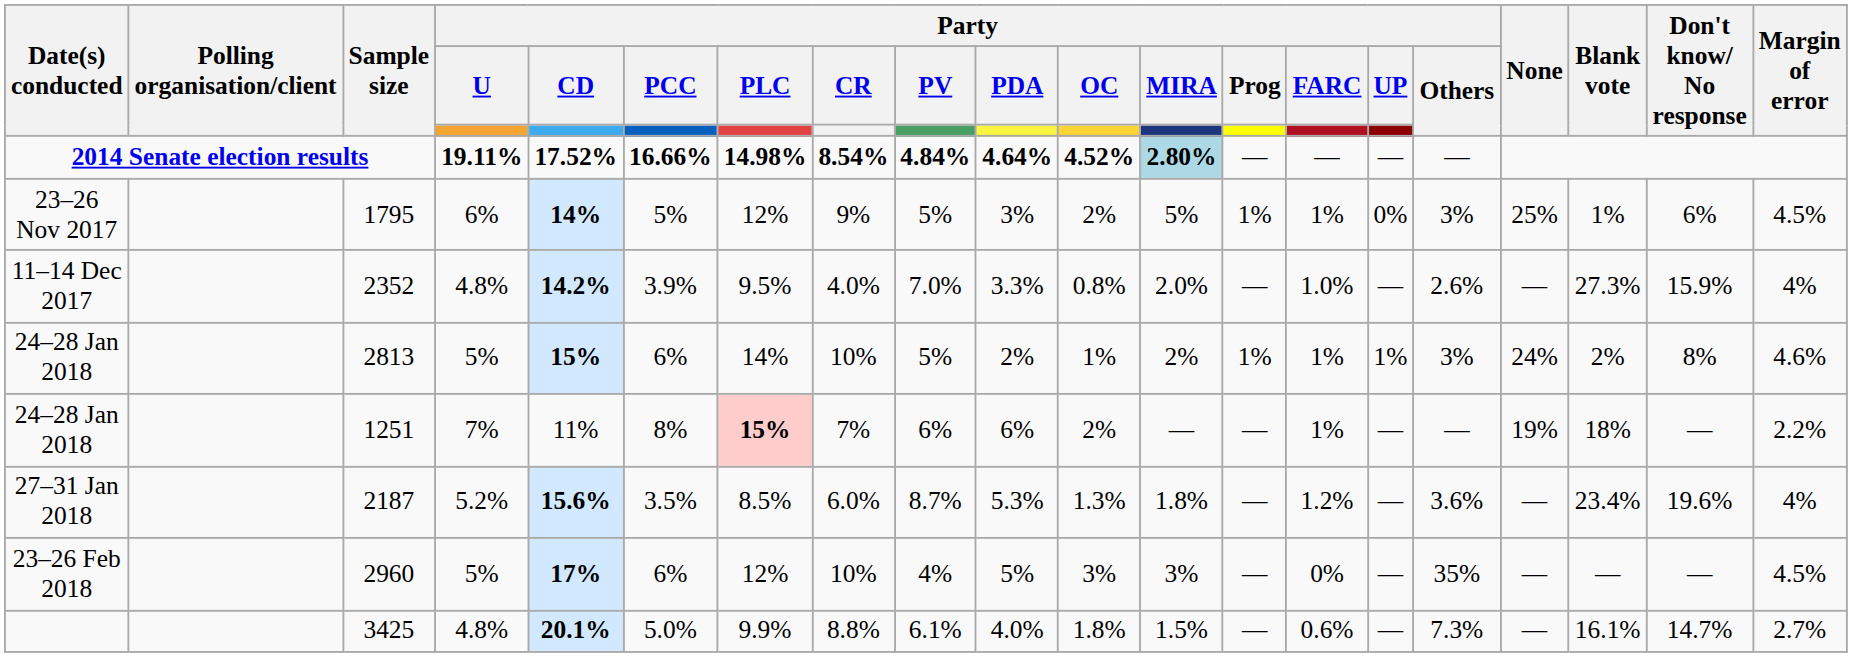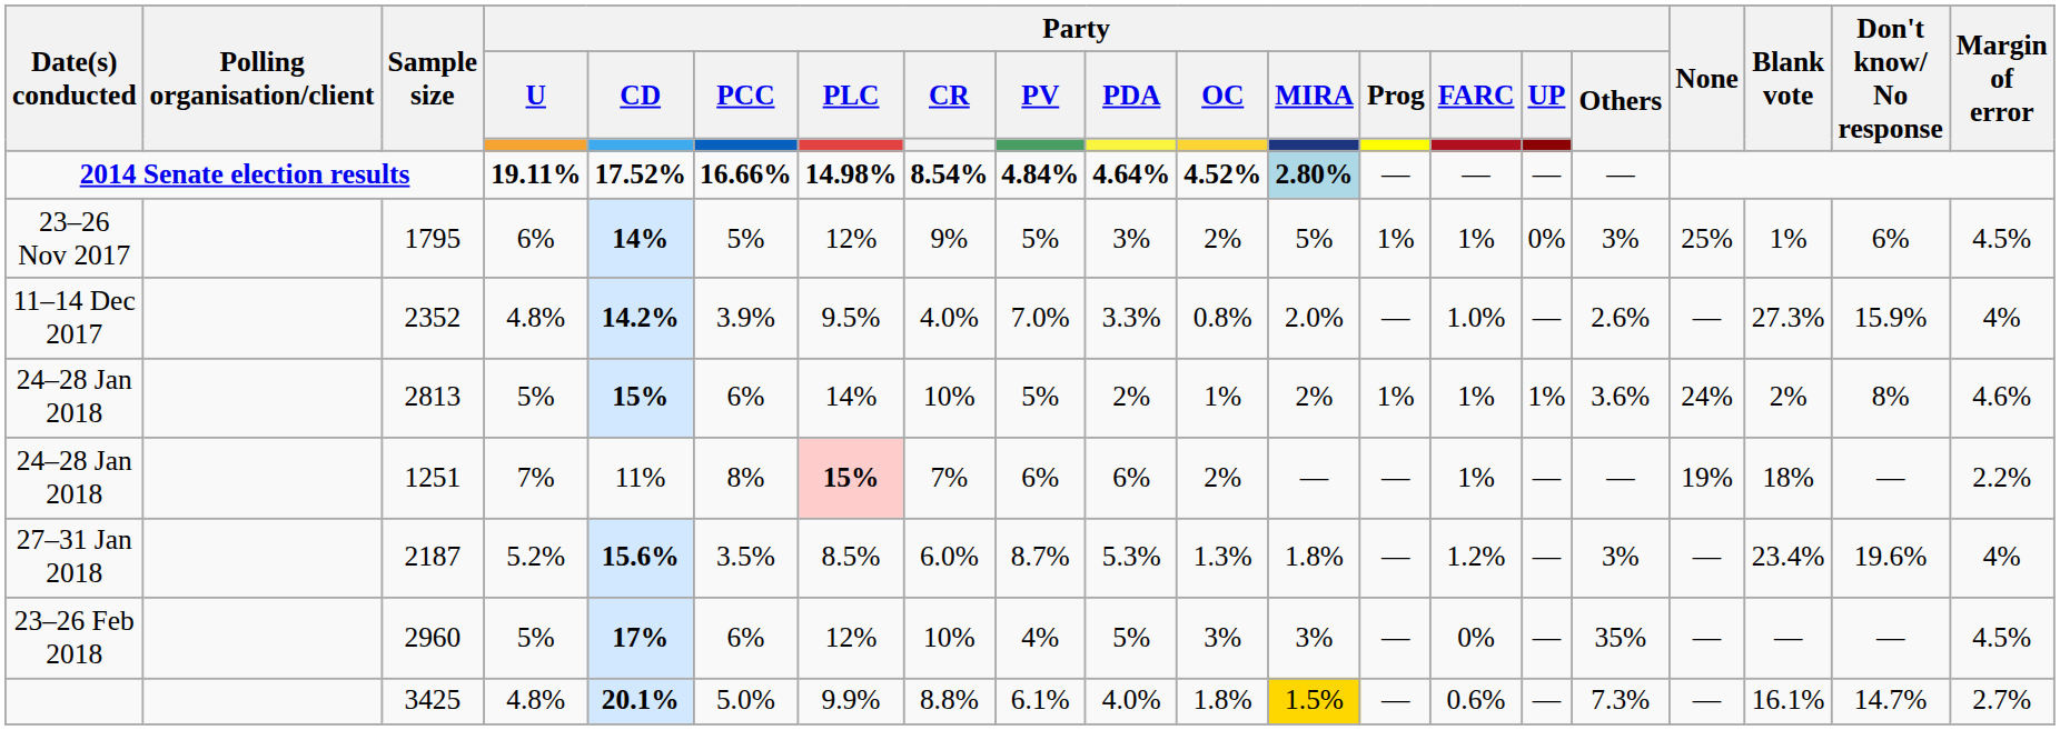2813 | Party / Others: 3% -> 3.6%
2187 | Party / Others: 3.6% -> 3%
3425 | Party / MIRA: no background -> gold background
